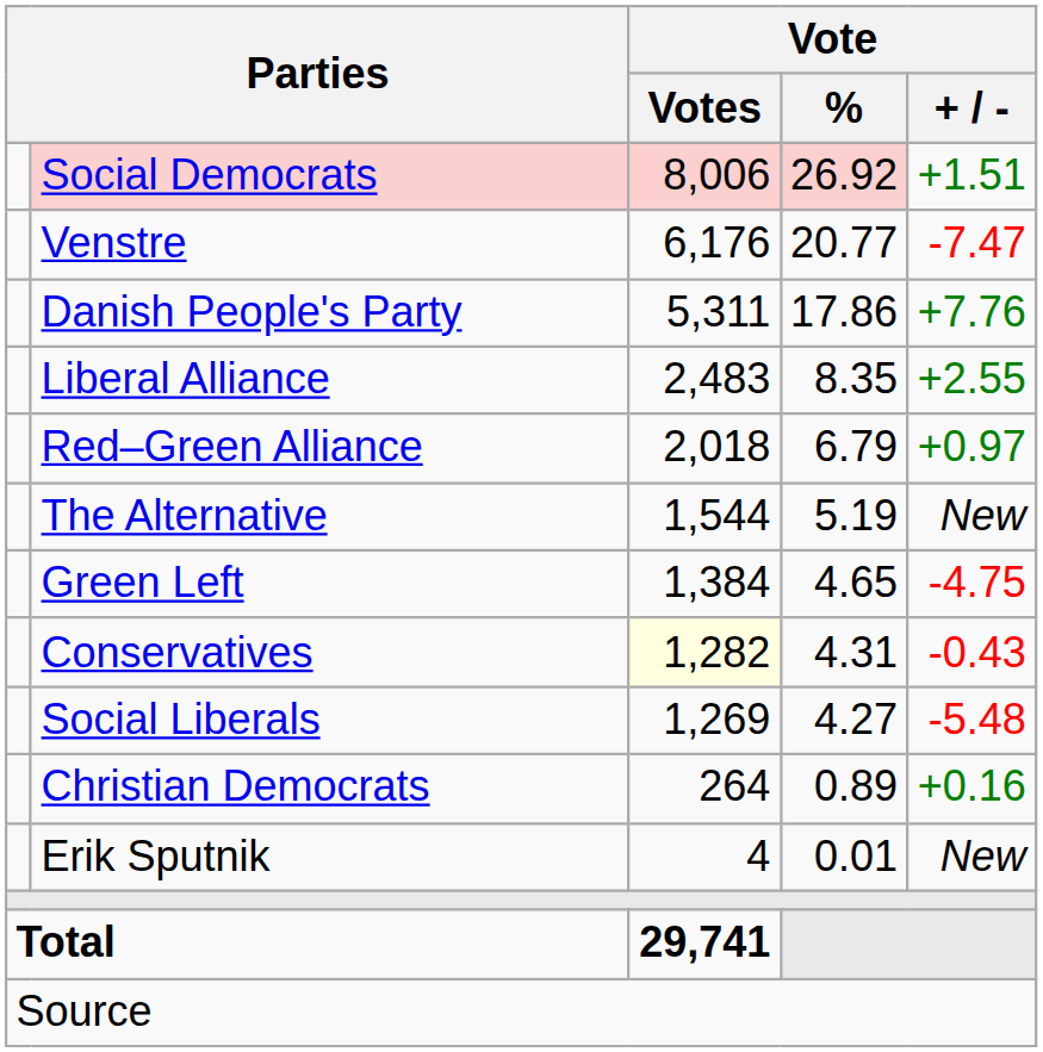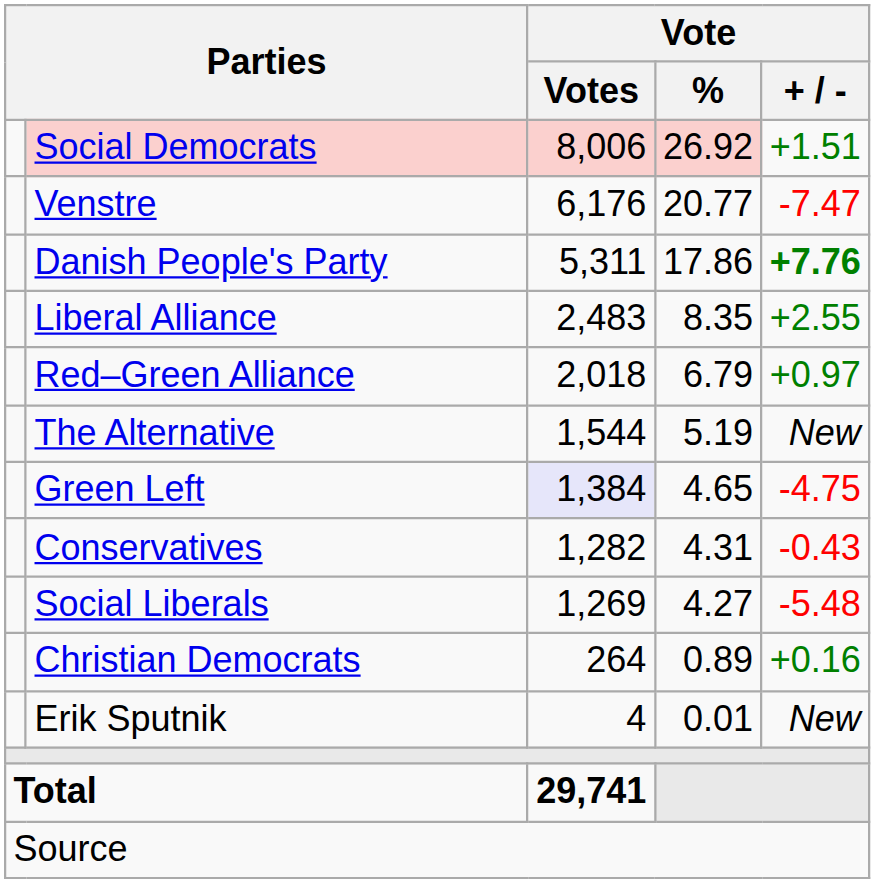Danish People's Party | Vote / + / -: normal -> bold
Green Left | Vote / Votes: no background -> lavender background
Conservatives | Vote / Votes: lightyellow background -> no background
